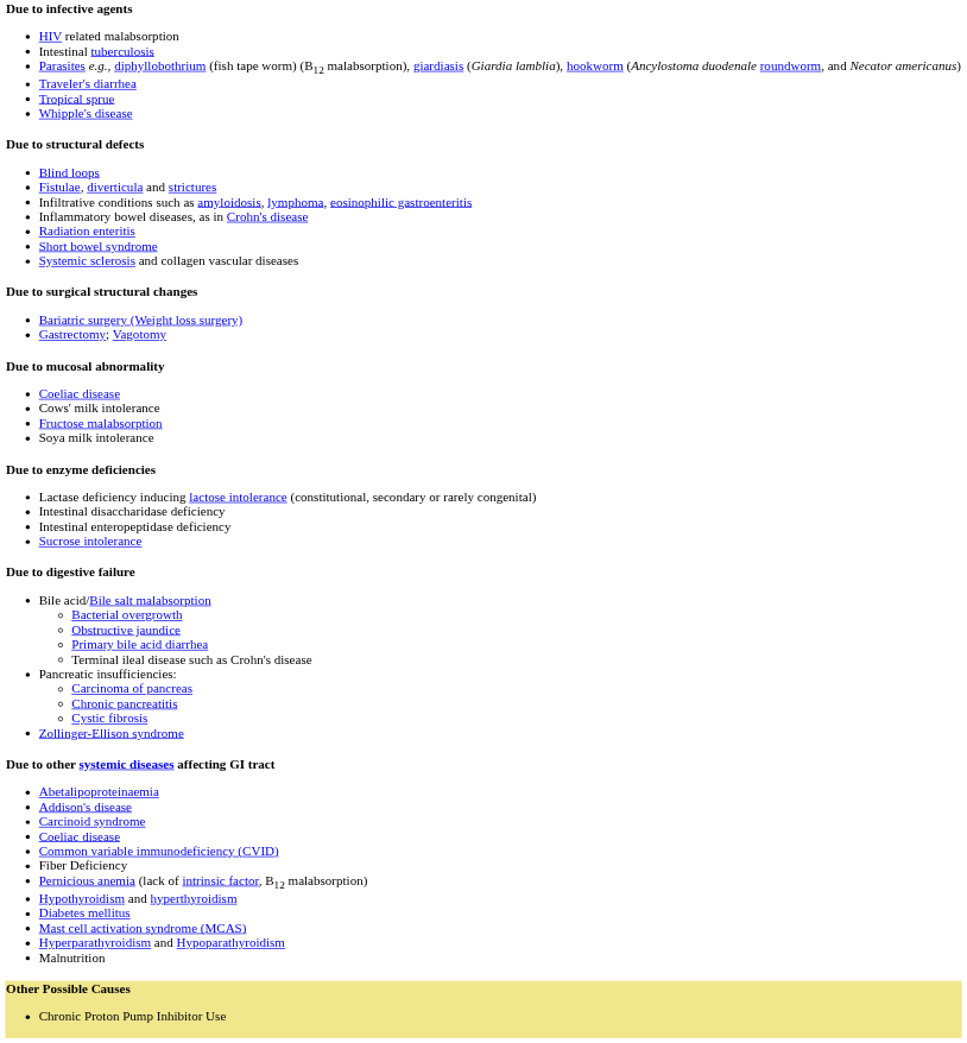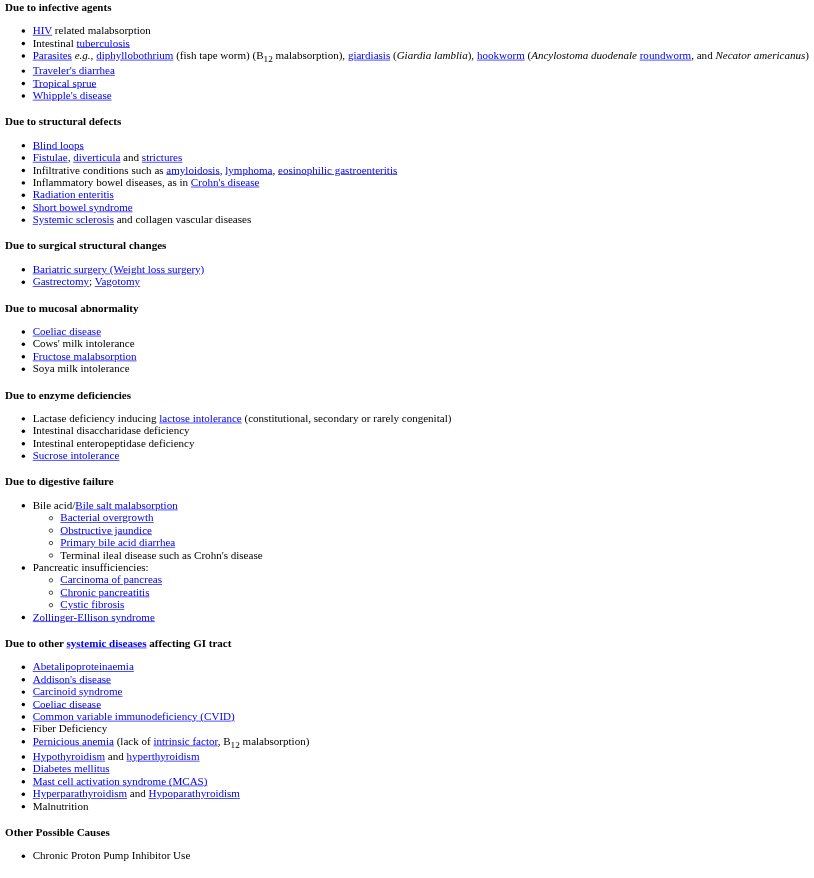row 8 | column 1: khaki background -> no background
